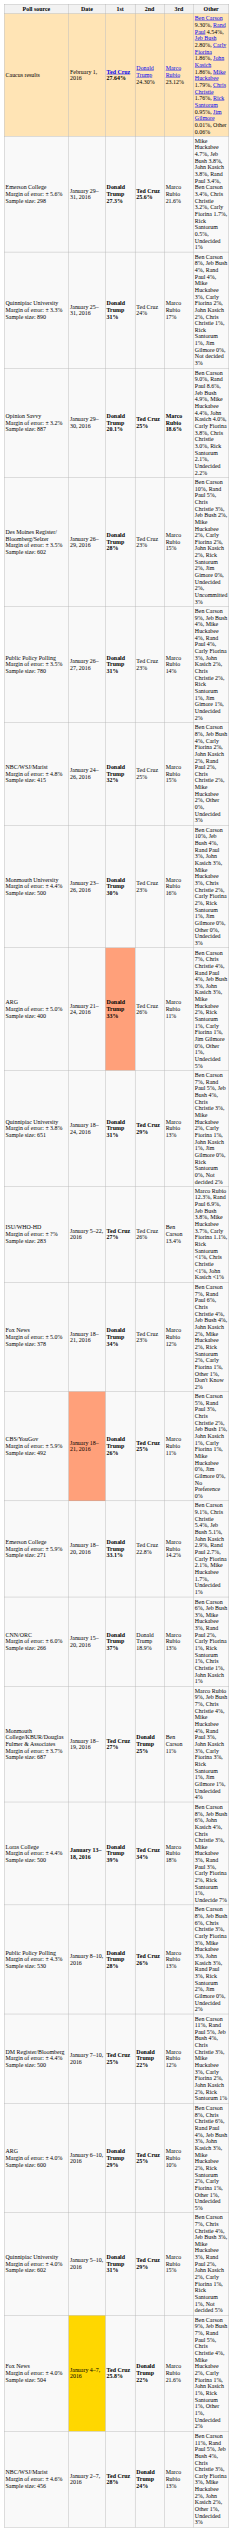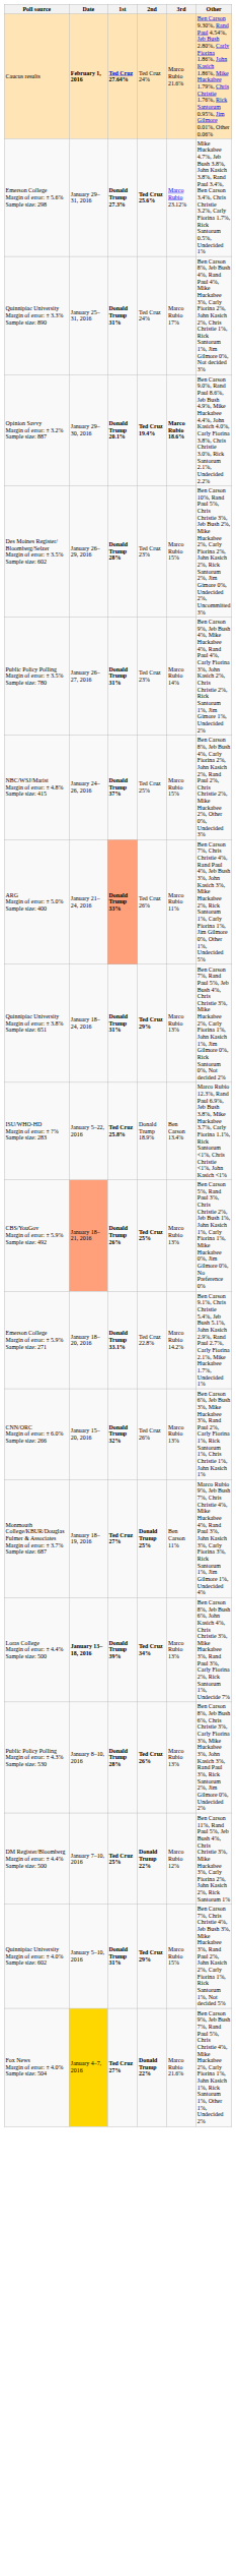Caucus results | Date: normal -> bold
Caucus results | 2nd: Donald Trump 24.30% -> Ted Cruz 24%
Caucus results | 3rd: Marco Rubio 23.12% -> Marco Rubio 21.6%
Emerson College Margin of error: ± 5.6% Sample size: 298 | 3rd: Marco Rubio 21.6% -> Marco Rubio 23.12%
Opinion Savvy Margin of error: ± 3.2% Sample size: 887 | 2nd: Ted Cruz 25% -> Ted Cruz 19.4%
NBC/WSJ/Marist Margin of error: ± 4.8% Sample size: 415 | 1st: Donald Trump 32% -> Donald Trump 37%
- row: Monmouth University Margin of error: ± 4.4% Sample size: 500 | January 23–26, 2016 | Donald Trump 30% | Ted Cruz 23% | Marco Rubio 16% | Ben Carson 10%, Jeb Bush 4%, Rand Paul 3%, John Kasich 3%, Mike Huckabee 3%, Chris Christie 2%, Carly Fiorina 2%, Rick Santorum 1%, Jim Gilmore 0%, Other 0%, Undecided 3%
ISU/WHO-HD Margin of error: ± ?% Sample size: 283 | 1st: Ted Cruz 27% -> Ted Cruz 25.8%
ISU/WHO-HD Margin of error: ± ?% Sample size: 283 | 2nd: Ted Cruz 26% -> Donald Trump 18.9%
- row: Fox News Margin of error: ± 5.0% Sample size: 378 | January 18–21, 2016 | Donald Trump 34% | Ted Cruz 23% | Marco Rubio 12% | Ben Carson 7%, Rand Paul 6%, Chris Christie 4%, Jeb Bush 4%, John Kasich 2%, Mike Huckabee 2%, Rick Santorum 2%, Carly Fiorina 1%, Other 1%, Don't Know 2%
CBS/YouGov Margin of error: ± 5.9% Sample size: 492 | 3rd: Marco Rubio 11% -> Marco Rubio 13%
CNN/ORC Margin of error: ± 6.0% Sample size: 266 | 1st: Donald Trump 37% -> Donald Trump 32%
CNN/ORC Margin of error: ± 6.0% Sample size: 266 | 2nd: Donald Trump 18.9% -> Ted Cruz 26%
Loras College Margin of error: ± 4.4% Sample size: 500 | 3rd: Marco Rubio 18% -> Marco Rubio 13%
- row: ARG Margin of error: ± 4.0% Sample size: 600 | January 6–10, 2016 | Donald Trump 29% | Ted Cruz 25% | Marco Rubio 10% | Ben Carson 8%, Chris Christie 6%, Rand Paul 4%, Jeb Bush 3%, John Kasich 3%, Mike Huckabee 2%, Rick Santorum 2%, Carly Fiorina 1%, Other 1%, Undecided 5%
Fox News Margin of error: ± 4.0% Sample size: 504 | 1st: Ted Cruz 25.8% -> Ted Cruz 27%
- row: NBC/WSJ/Marist Margin of error: ± 4.6% Sample size: 456 | January 2–7, 2016 | Ted Cruz 28% | Donald Trump 24% | Marco Rubio 13% | Ben Carson 11%, Rand Paul 5%, Jeb Bush 4%, Chris Christie 3%, Carly Fiorina 3%, Mike Huckabee 2%, John Kasich 2%, Other 1%, Undecided 3%
